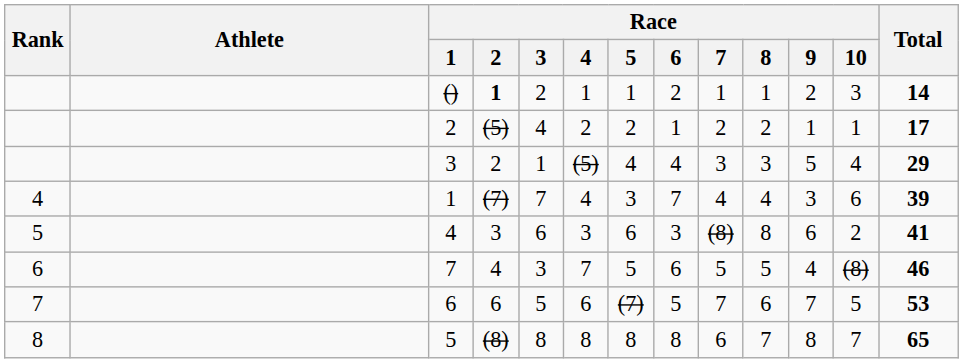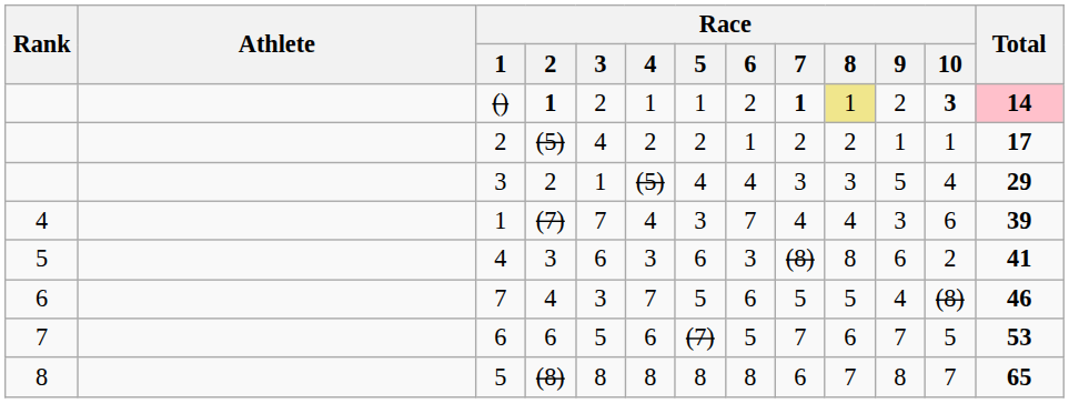() | Race / 7: normal -> bold
() | Race / 8: no background -> khaki background
() | Race / 10: normal -> bold
() | Total: no background -> pink background
